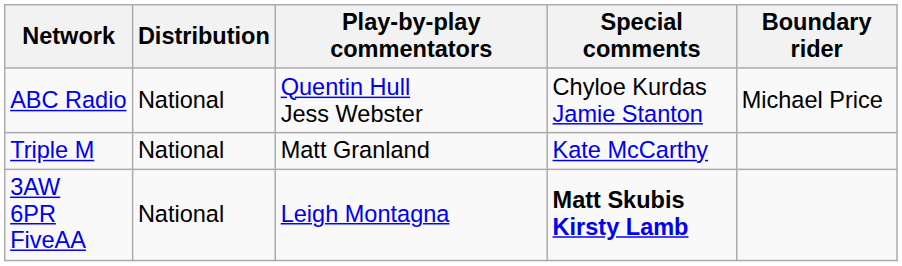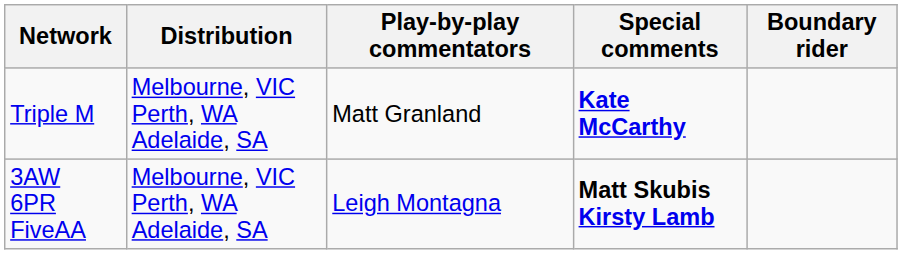- row: ABC Radio | National | Quentin Hull Jess Webster | Chyloe Kurdas Jamie Stanton | Michael Price
Triple M | Distribution: National -> Melbourne, VIC Perth, WA Adelaide, SA
Triple M | Special comments: normal -> bold
3AW 6PR FiveAA | Distribution: National -> Melbourne, VIC Perth, WA Adelaide, SA
